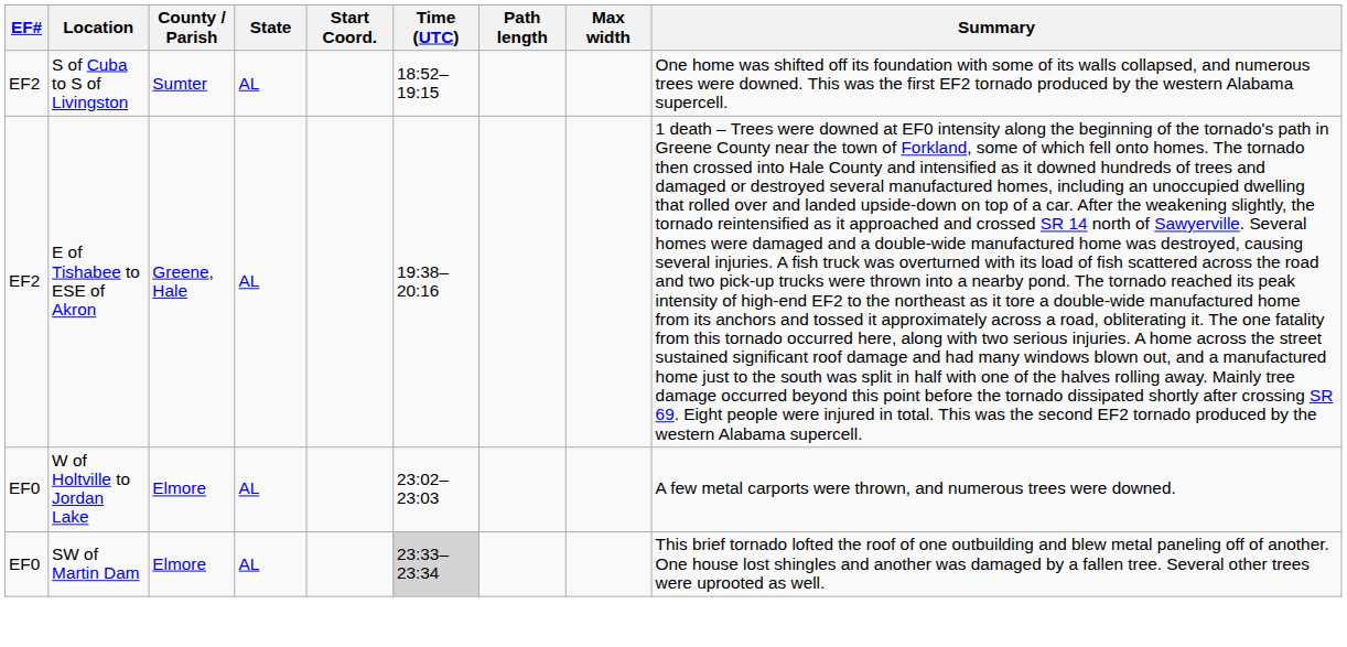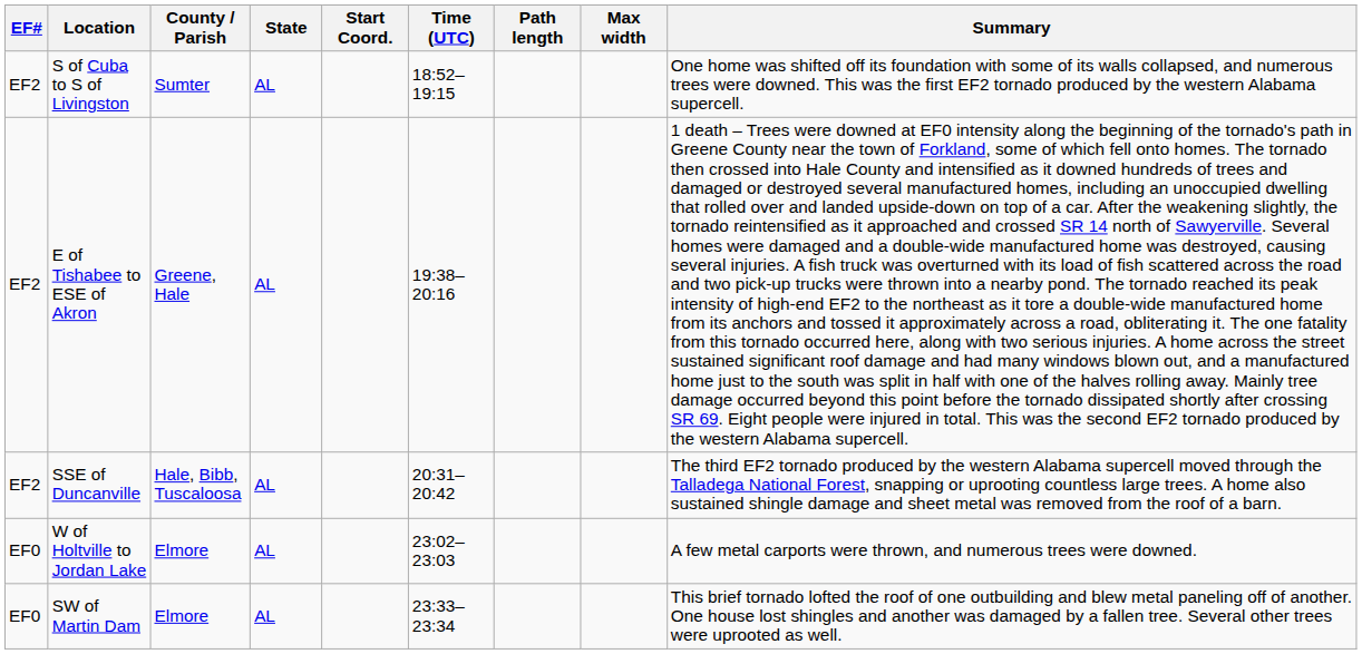+ row: EF2 | SSE of Duncanville | Hale, Bibb, Tuscaloosa | AL | 20:31–20:42 | The third EF2 tornado produced by the western Alabama supercell moved through the Talladega National Forest, snapping or uprooting countless large trees. A home also sustained shingle damage and sheet metal was removed from the roof of a barn.
SW of Martin Dam | Time (UTC): lightgrey background -> no background
